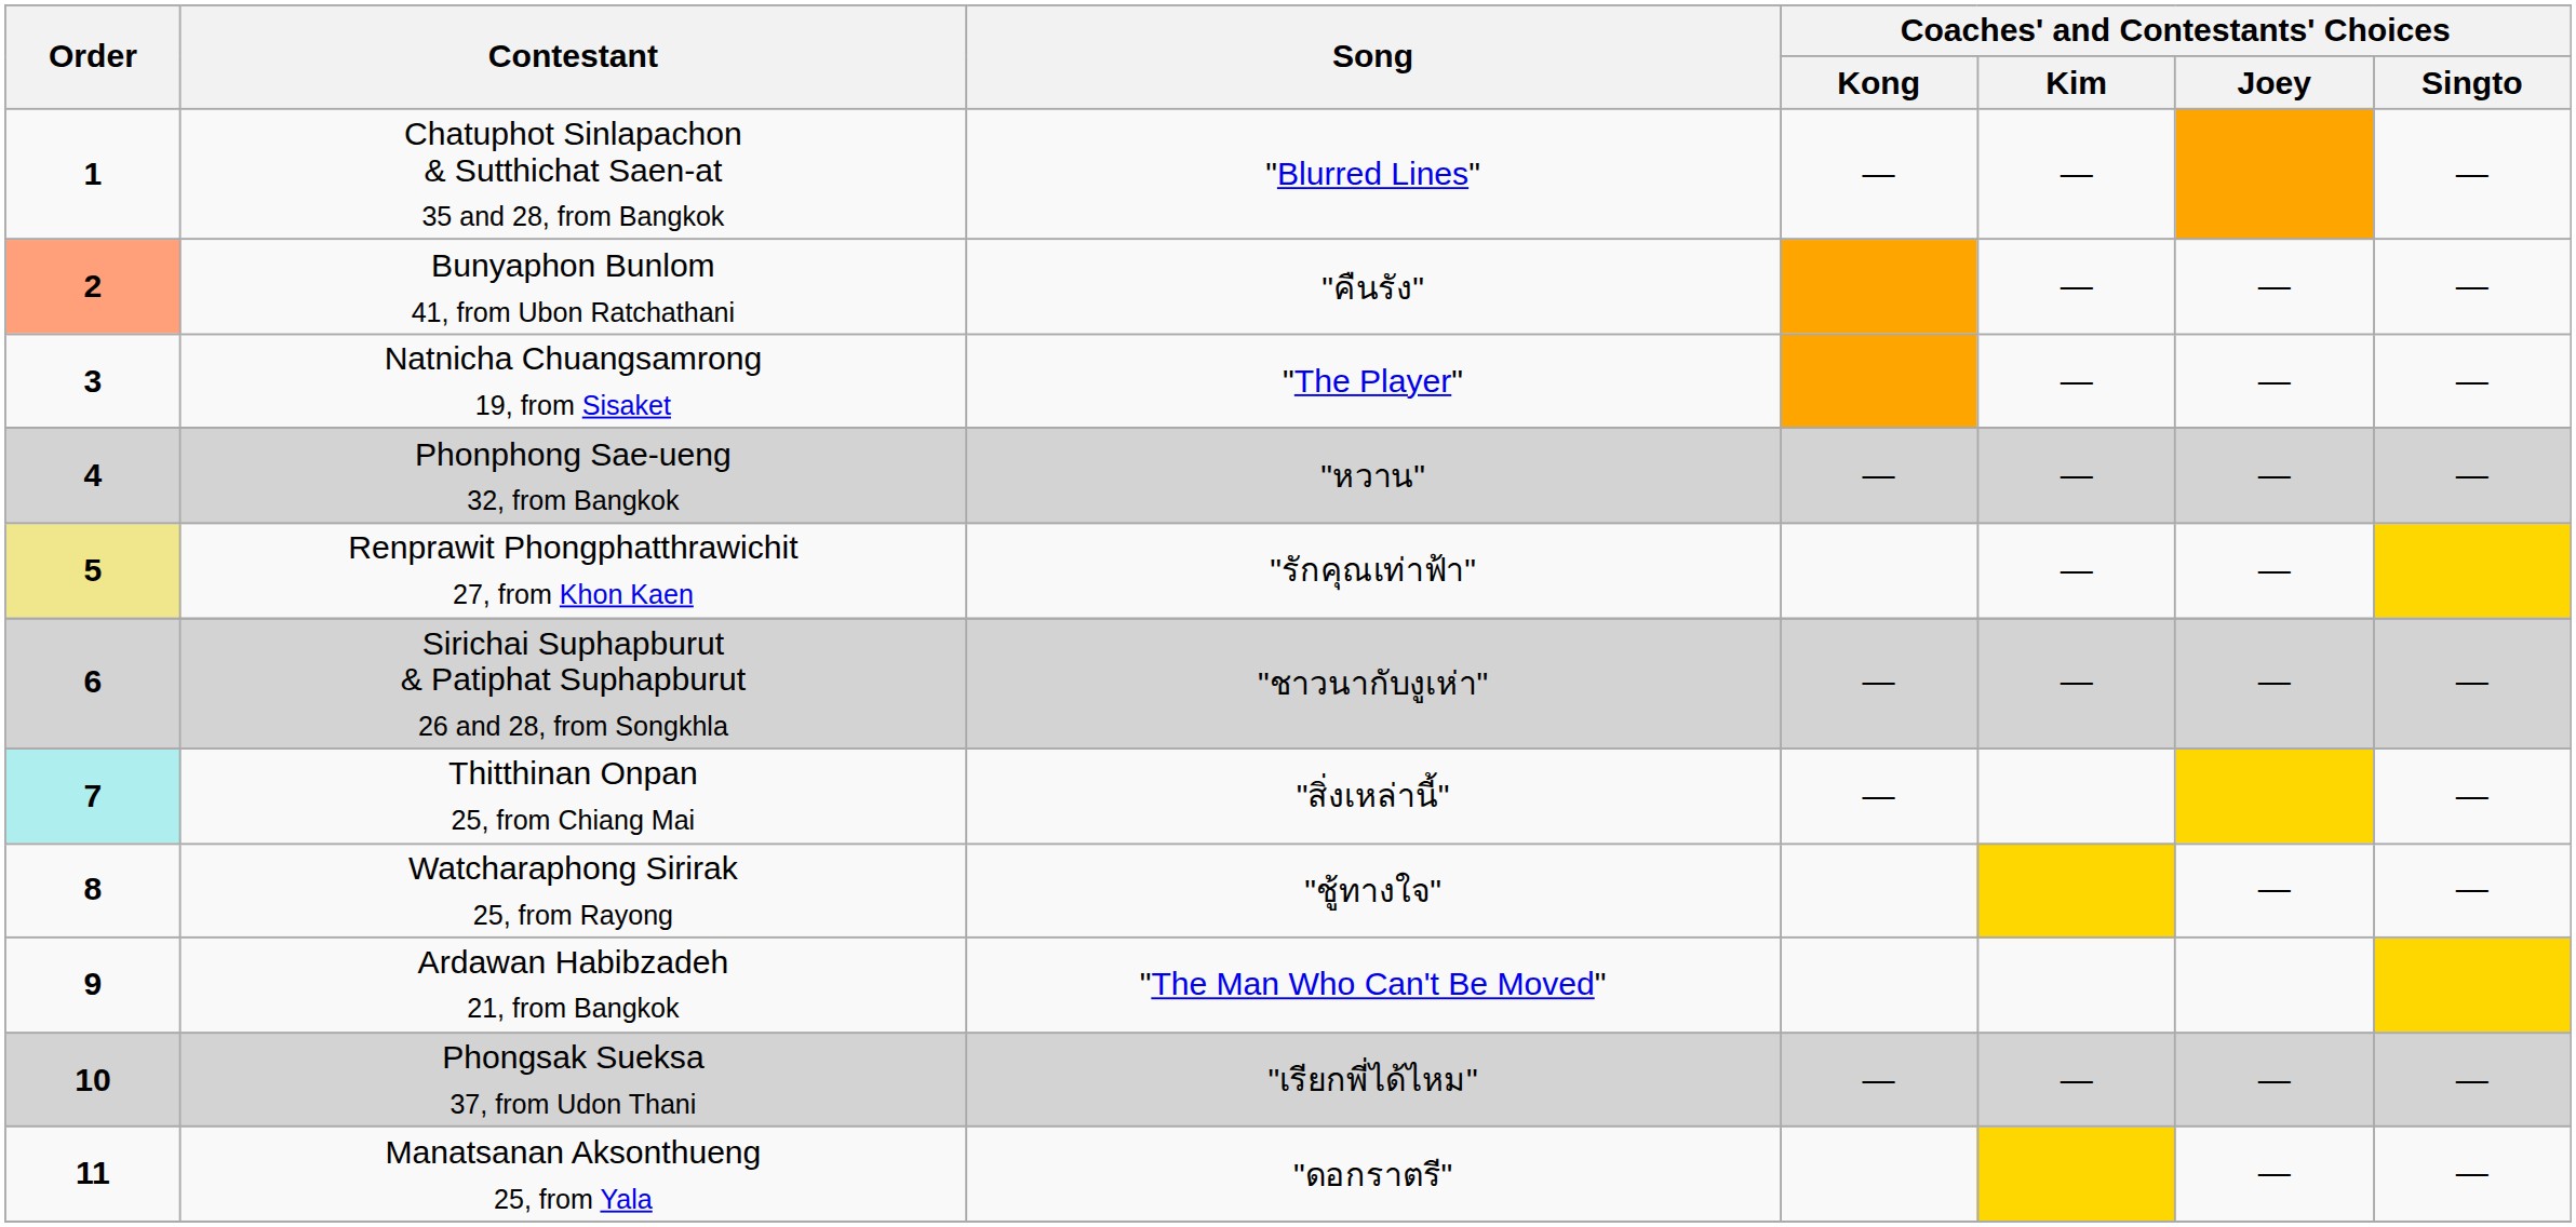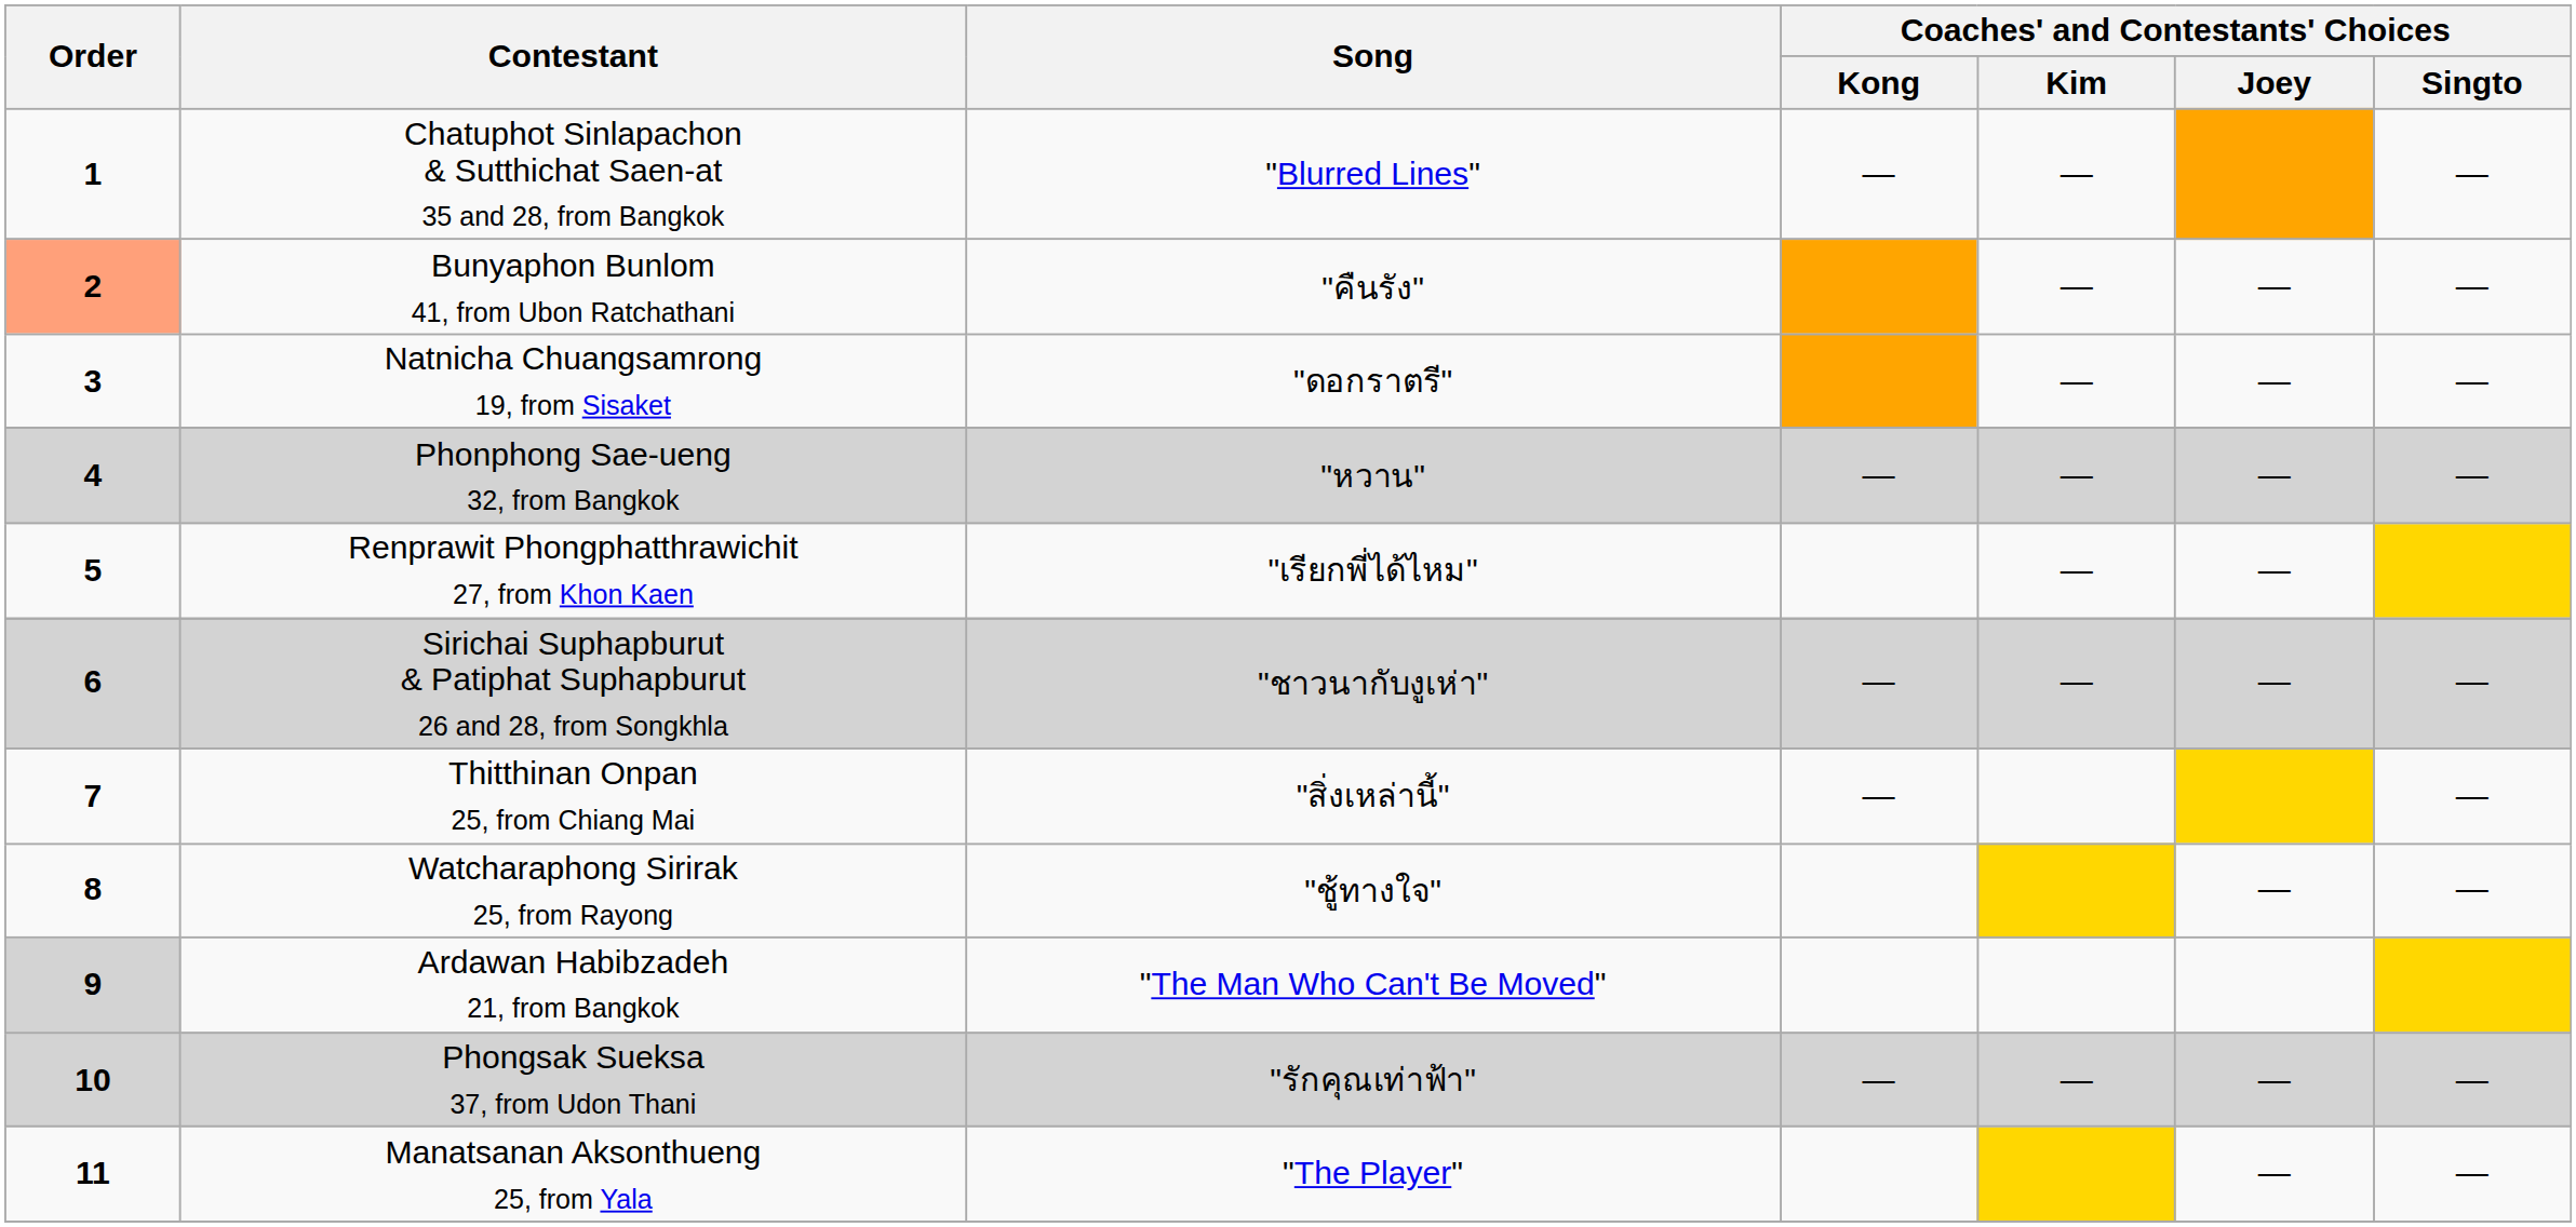Natnicha Chuangsamrong 19, from Sisaket | Song: "The Player" -> "ดอกราตรี"
Renprawit Phongphatthrawichit 27, from Khon Kaen | Order: khaki background -> no background
Renprawit Phongphatthrawichit 27, from Khon Kaen | Song: "รักคุณเท่าฟ้า" -> "เรียกพี่ได้ไหม"
Thitthinan Onpan 25, from Chiang Mai | Order: paleturquoise background -> no background
Ardawan Habibzadeh 21, from Bangkok | Order: no background -> lightgrey background
Phongsak Sueksa 37, from Udon Thani | Song: "เรียกพี่ได้ไหม" -> "รักคุณเท่าฟ้า"
Manatsanan Aksonthueng 25, from Yala | Song: "ดอกราตรี" -> "The Player"
